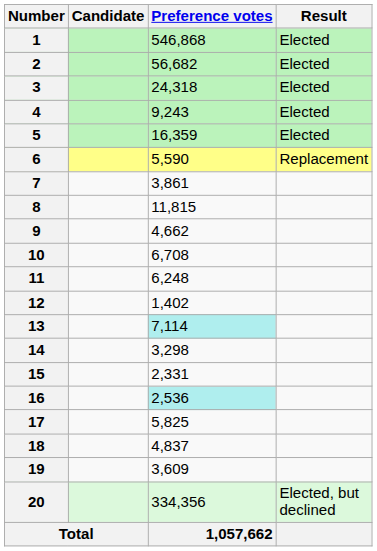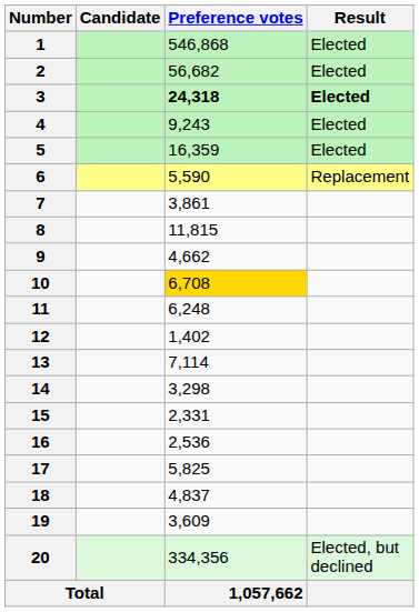3 | Preference votes: normal -> bold
3 | Result: normal -> bold
10 | Preference votes: no background -> gold background
13 | Preference votes: paleturquoise background -> no background
16 | Preference votes: paleturquoise background -> no background
